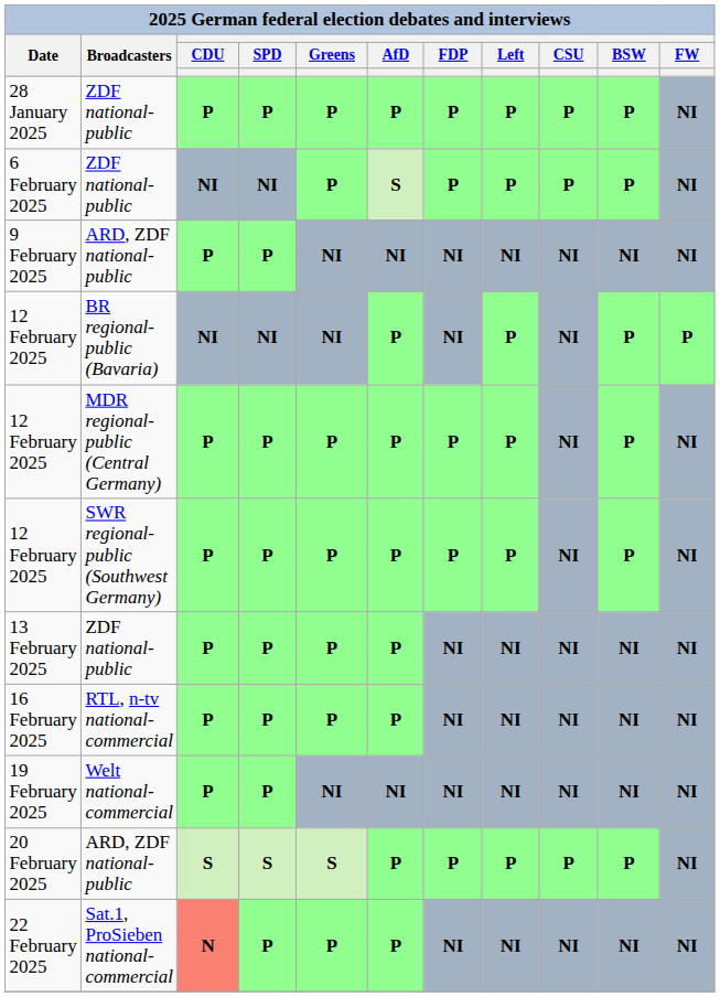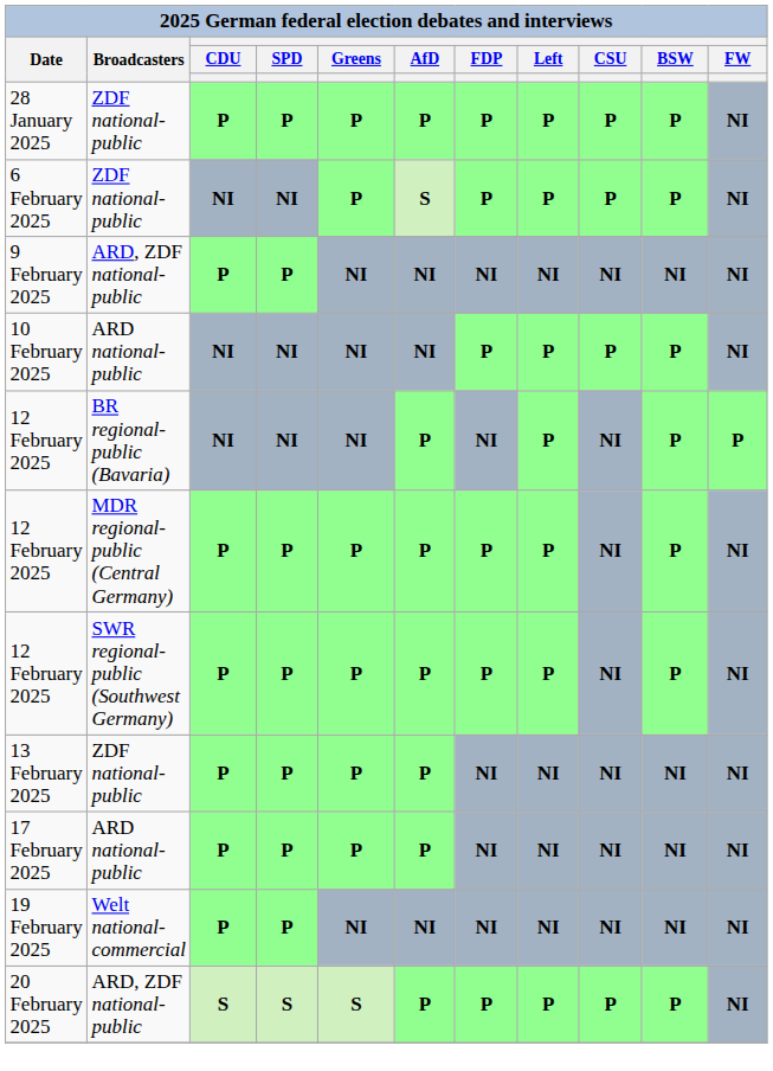+ row: 10 February 2025 | ARD national-public | NI | NI | NI | NI | P | P | P | P | NI
- row: 16 February 2025 | RTL, n-tv national-commercial | P | P | P | P | NI | NI | NI | NI | NI
+ row: 17 February 2025 | ARD national-public | P | P | P | P | NI | NI | NI | NI | NI
- row: 22 February 2025 | Sat.1, ProSieben national-commercial | N | P | P | P | NI | NI | NI | NI | NI
